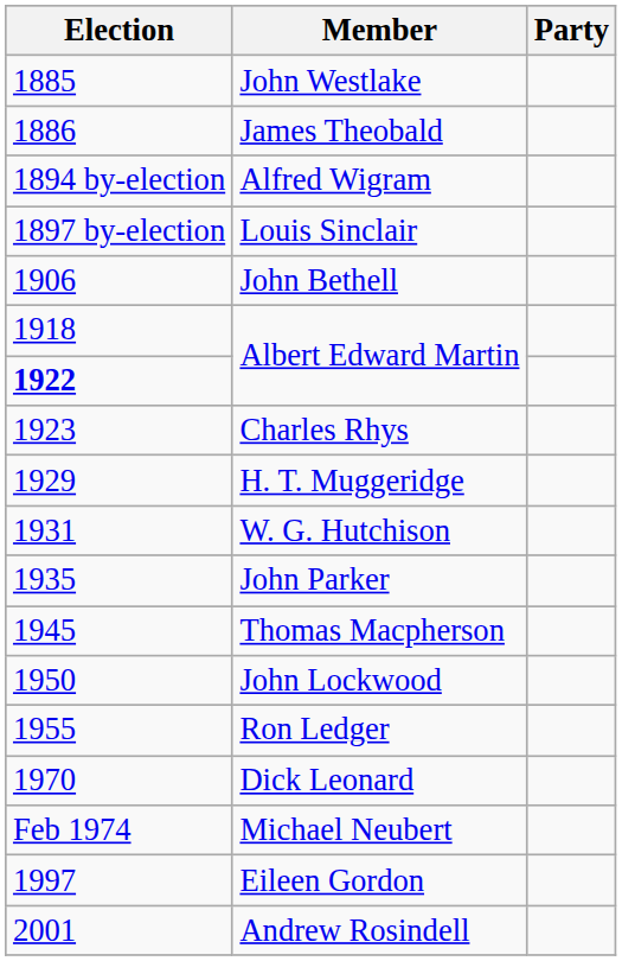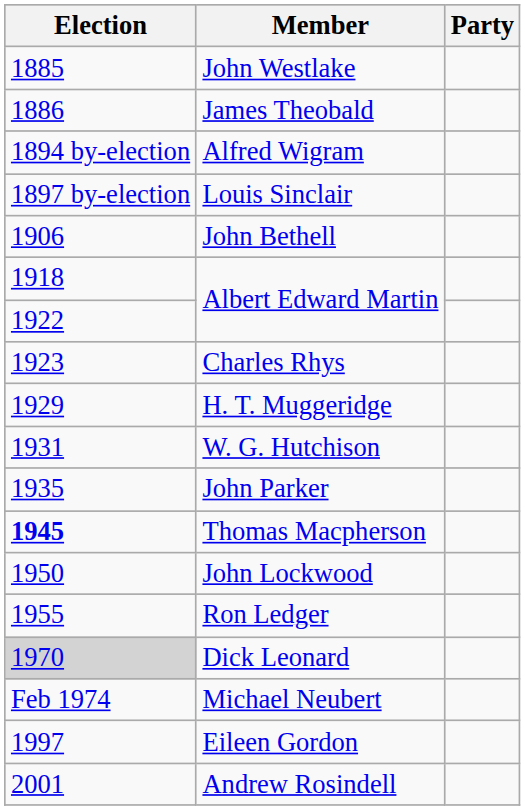1922 / Albert Edward Martin | Election: bold -> normal
Thomas Macpherson | Election: normal -> bold
Dick Leonard | Election: no background -> lightgrey background
